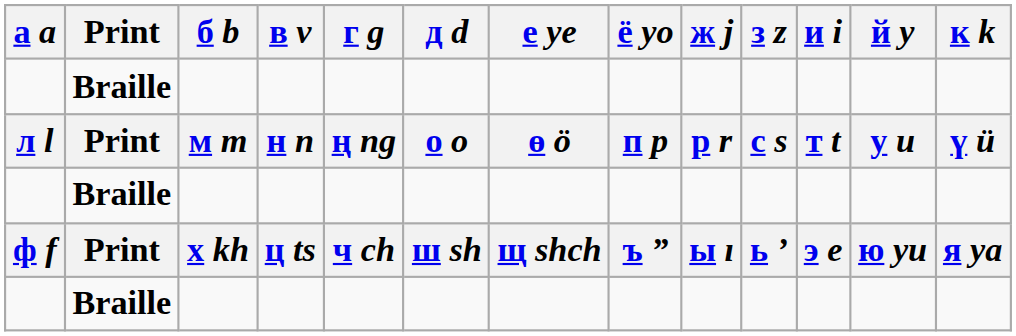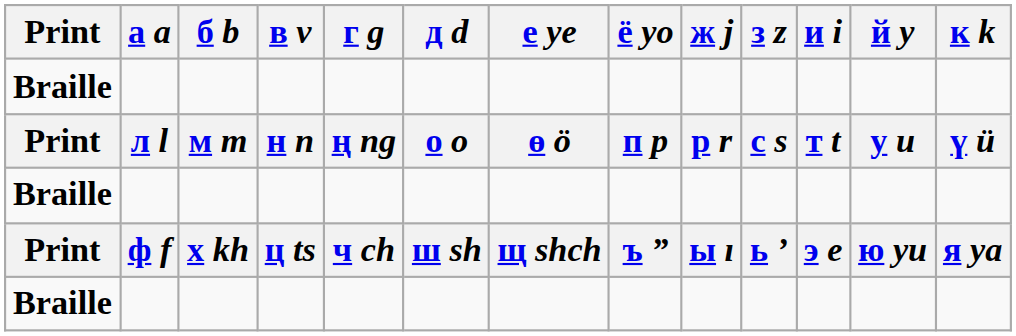columns swapped: Print <-> а a
